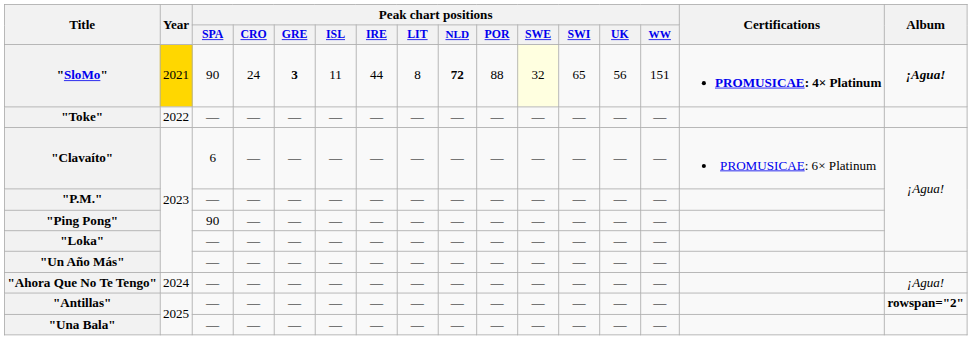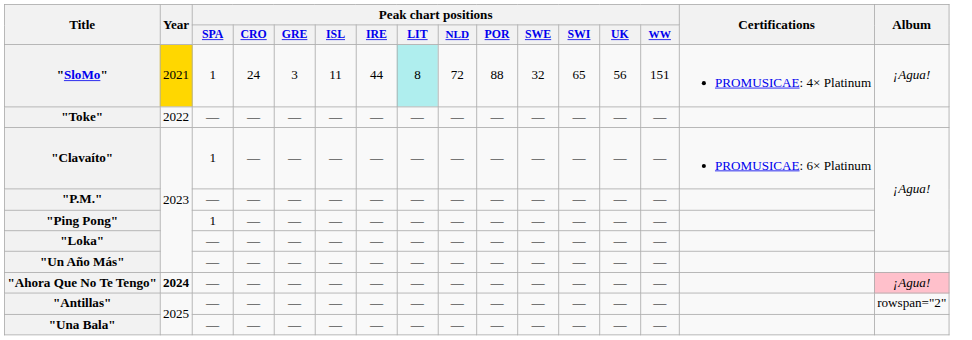"SloMo" | Peak chart positions / SPA: 90 -> 1
"SloMo" | Peak chart positions / GRE: bold -> normal
"SloMo" | Peak chart positions / LIT: no background -> paleturquoise background
"SloMo" | Peak chart positions / NLD: bold -> normal
"SloMo" | Peak chart positions / SWE: lightyellow background -> no background
"SloMo" | Certifications: bold -> normal
"SloMo" | Album: bold -> normal
"Clavaíto" | Peak chart positions / SPA: 6 -> 1
"Ping Pong" | Peak chart positions / SPA: 90 -> 1
"Ahora Que No Te Tengo" | Year: normal -> bold
"Ahora Que No Te Tengo" | Album: no background -> pink background
"Antillas" | Album: bold -> normal
